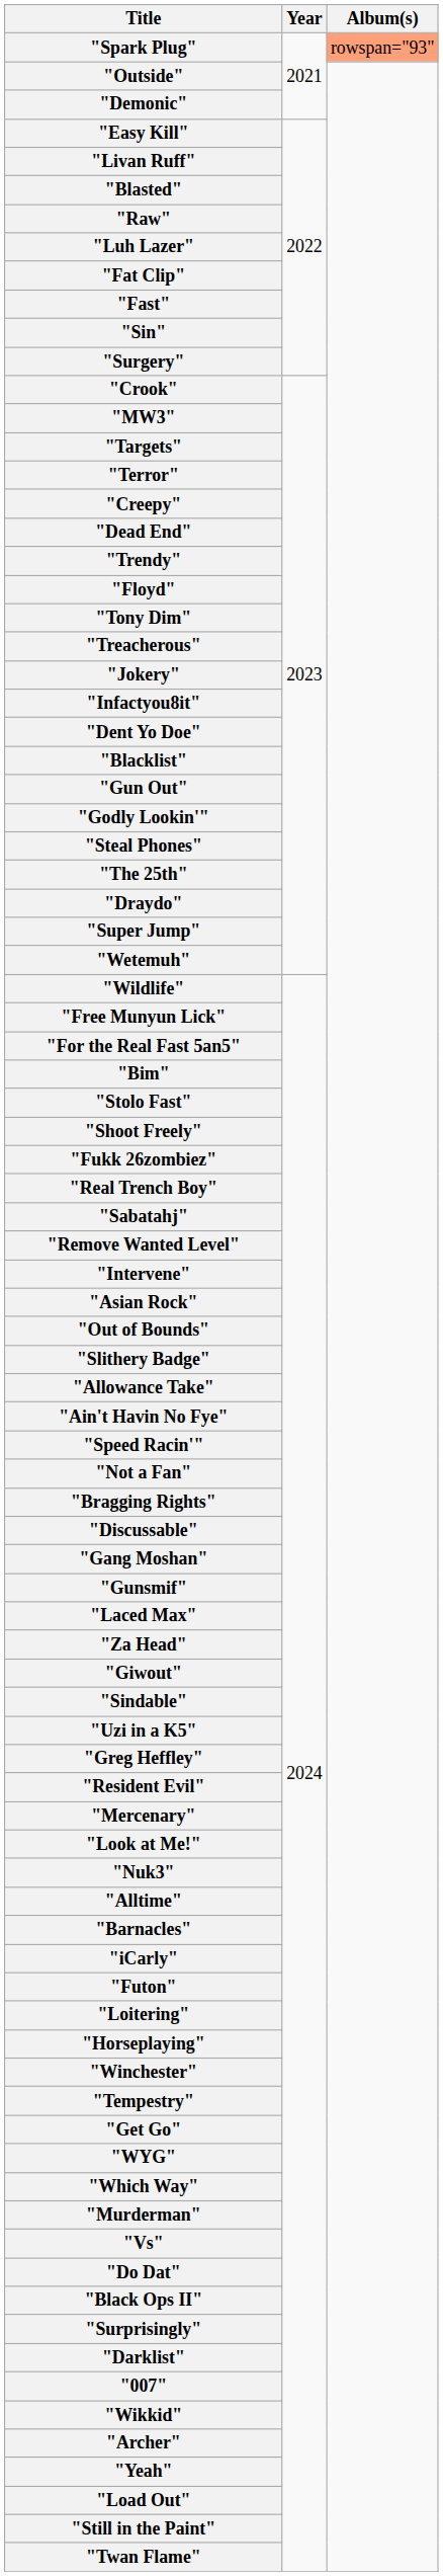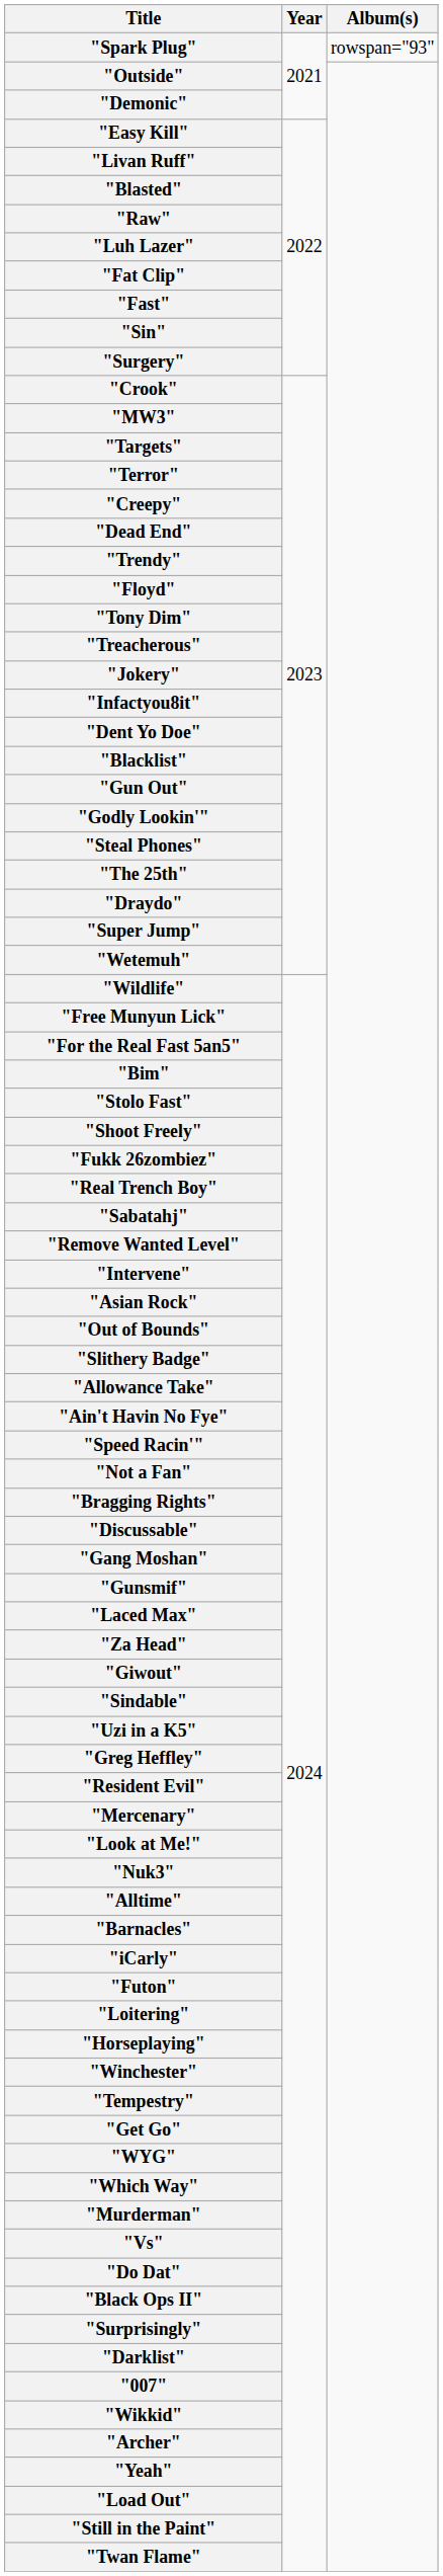"Spark Plug" | Album(s): lightsalmon background -> no background
